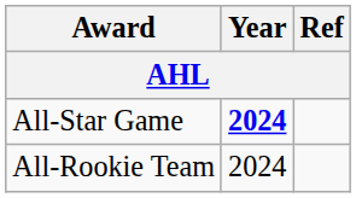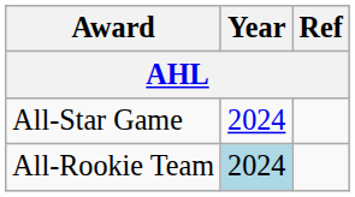row 3 | Year: bold -> normal
row 4 | Year: no background -> lightblue background
